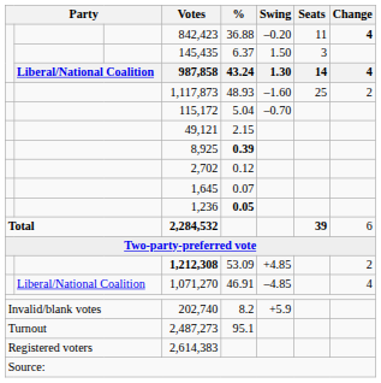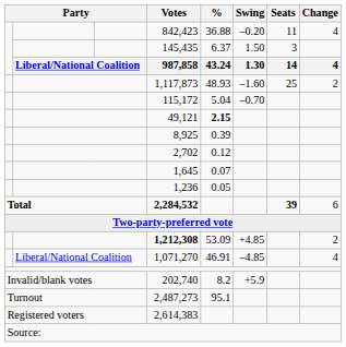842,423 | Change: bold -> normal
49,121 | %: normal -> bold
8,925 | %: bold -> normal
1,236 | %: bold -> normal
